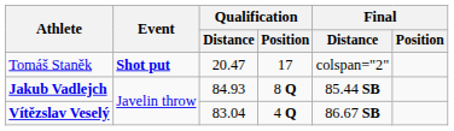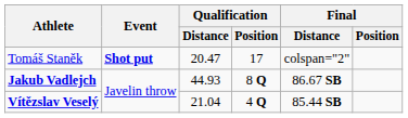Jakub Vadlejch | Qualification / Distance: 84.93 -> 44.93
Jakub Vadlejch | Final / Distance: 85.44 SB -> 86.67 SB
Vítězslav Veselý | Qualification / Distance: 83.04 -> 21.04
Vítězslav Veselý | Final / Distance: 86.67 SB -> 85.44 SB
